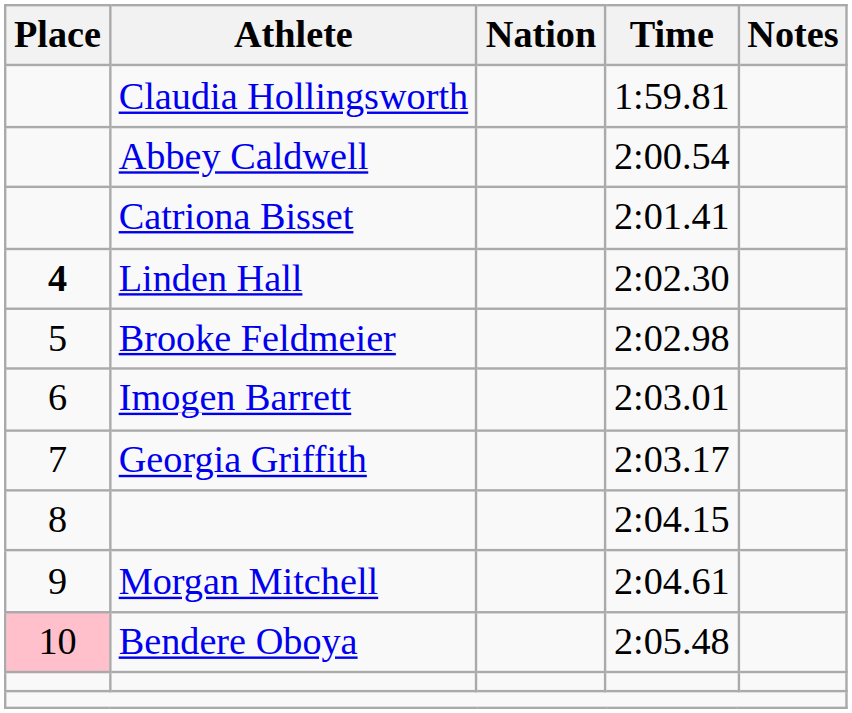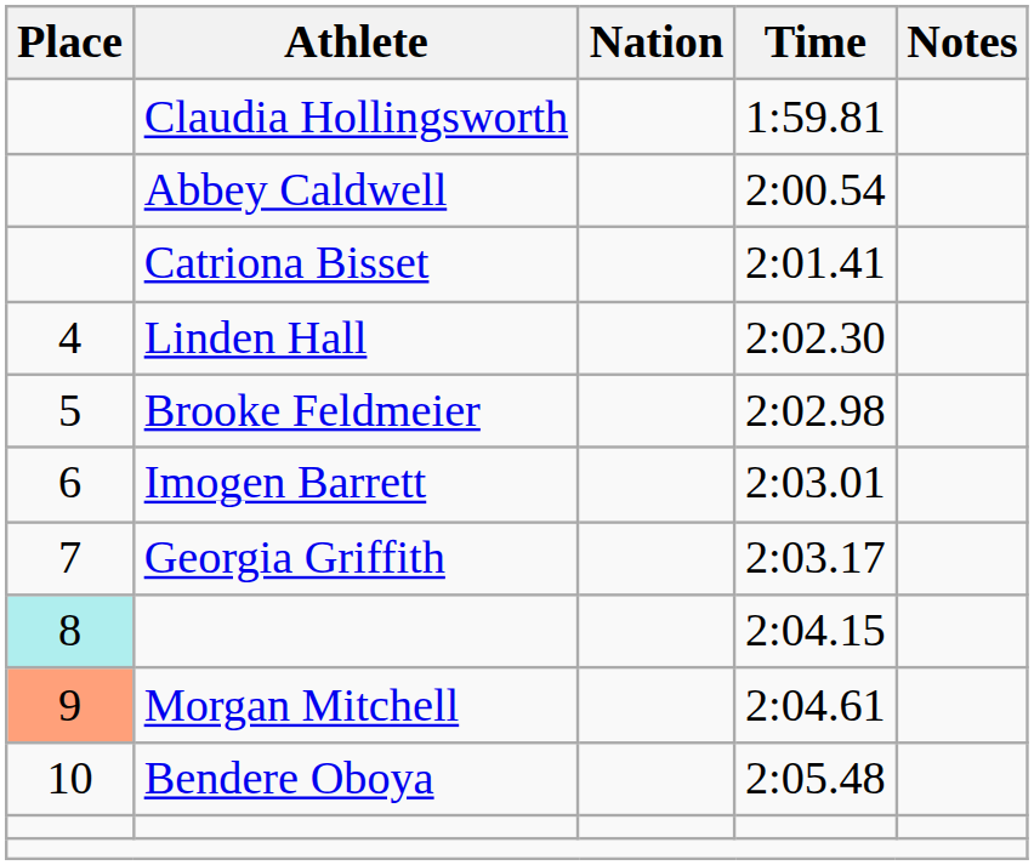2:02.30 | Place: bold -> normal
2:04.15 | Place: no background -> paleturquoise background
2:04.61 | Place: no background -> lightsalmon background
2:05.48 | Place: pink background -> no background
